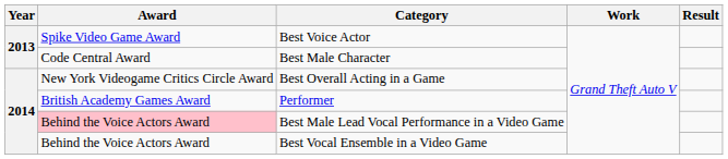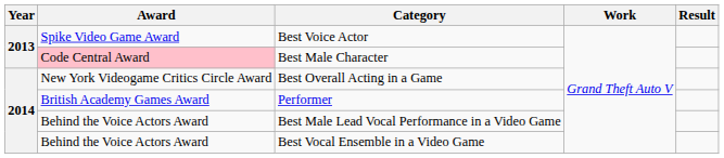Best Male Character | Award: no background -> pink background
Best Male Lead Vocal Performance in a Video Game | Award: pink background -> no background
